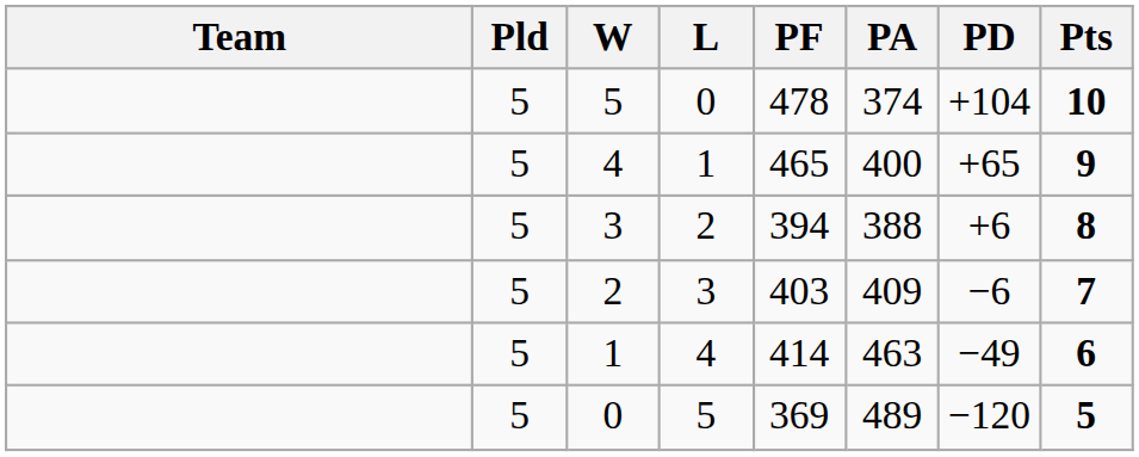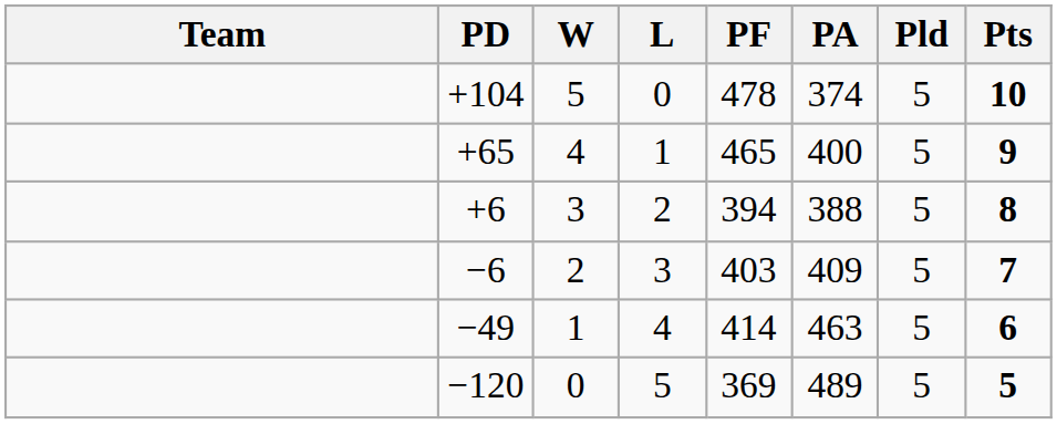columns swapped: Pld <-> PD
